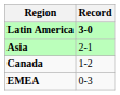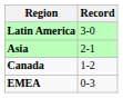Latin America | Record: bold -> normal
